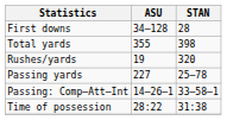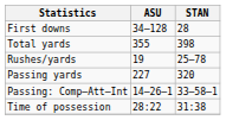Rushes/yards | STAN: 320 -> 25–78
Passing yards | STAN: 25–78 -> 320
